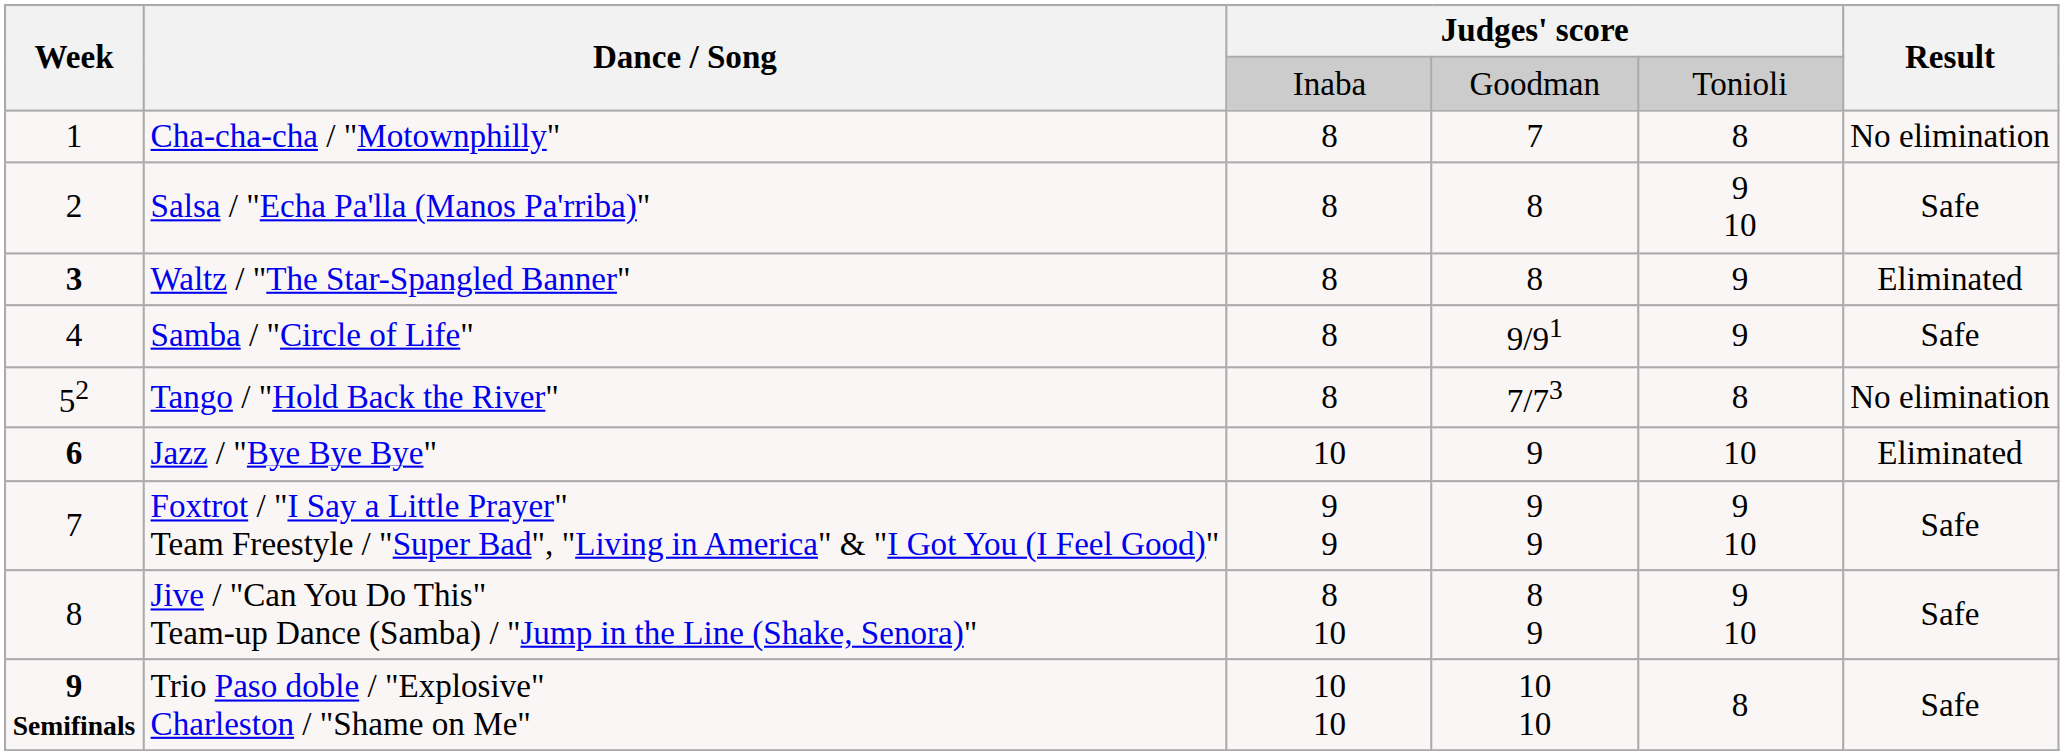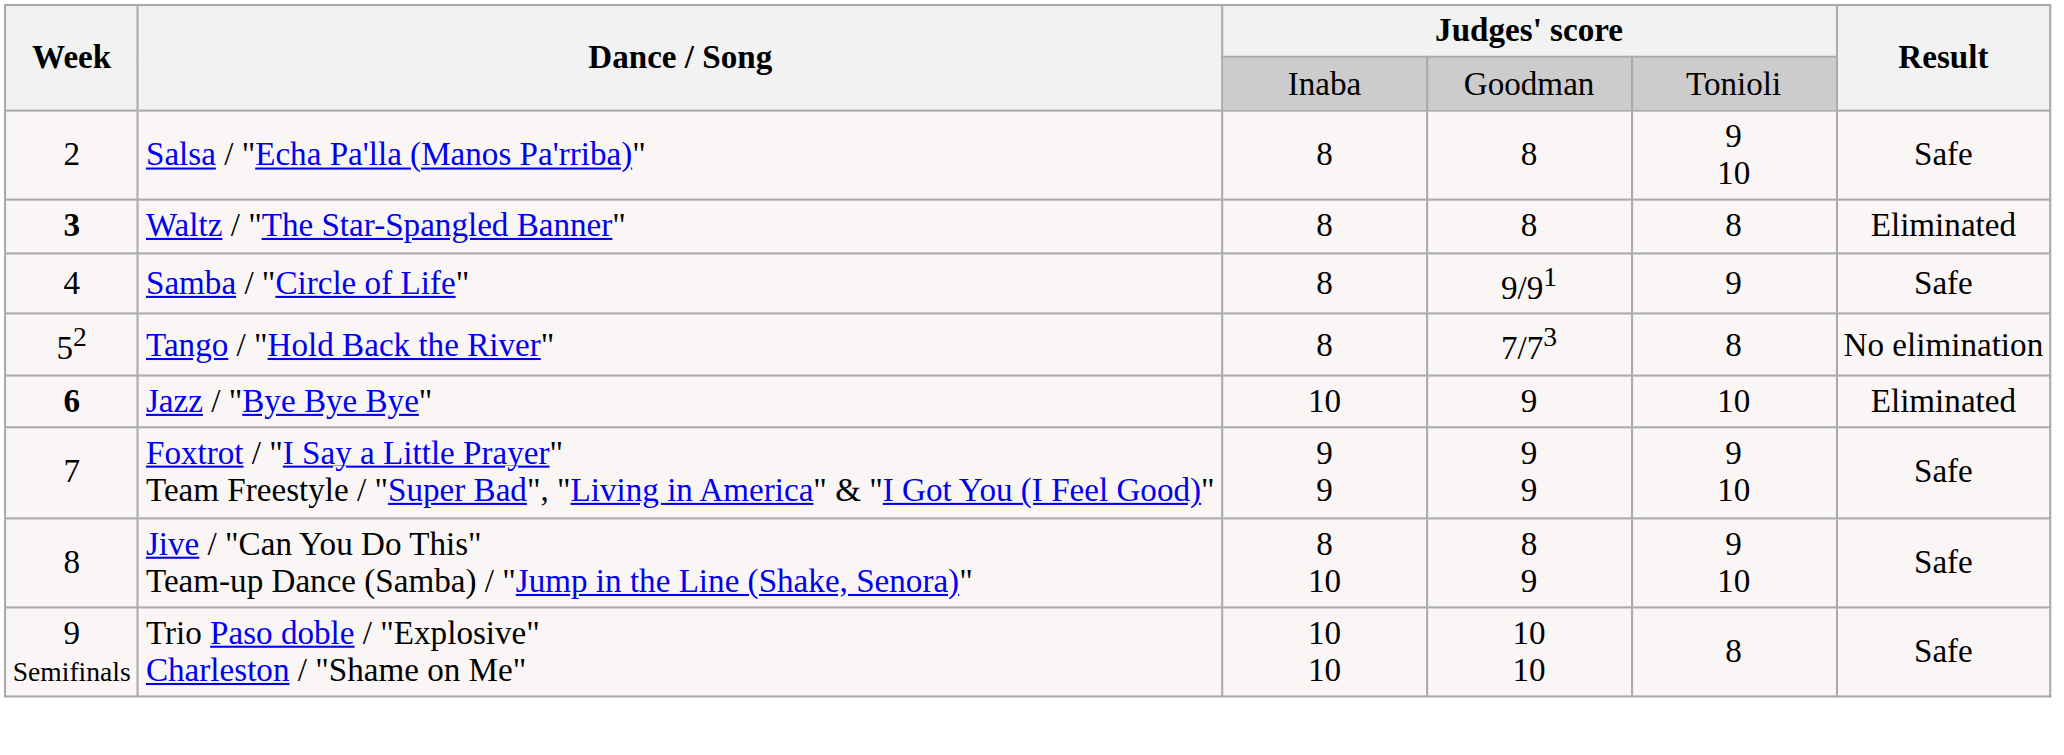- row: 1 | Cha-cha-cha / "Motownphilly" | 8 | 7 | 8 | No elimination
Waltz / "The Star-Spangled Banner" | column 5: 9 -> 8
Trio Paso doble / "Explosive" Charleston / "Shame on Me" | Week: bold -> normal
